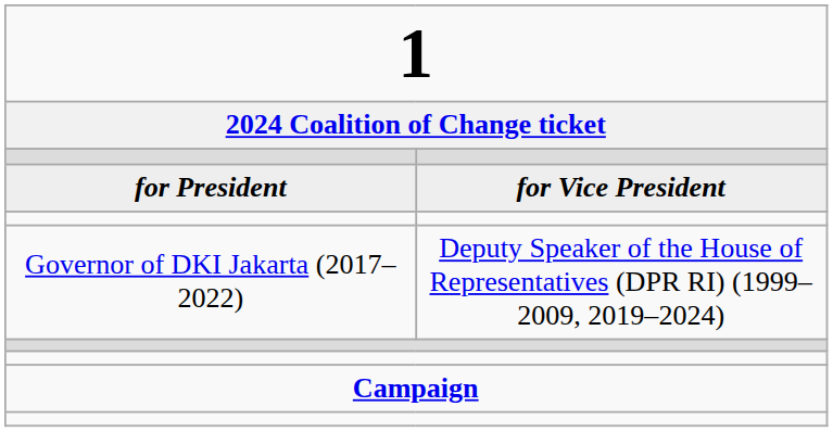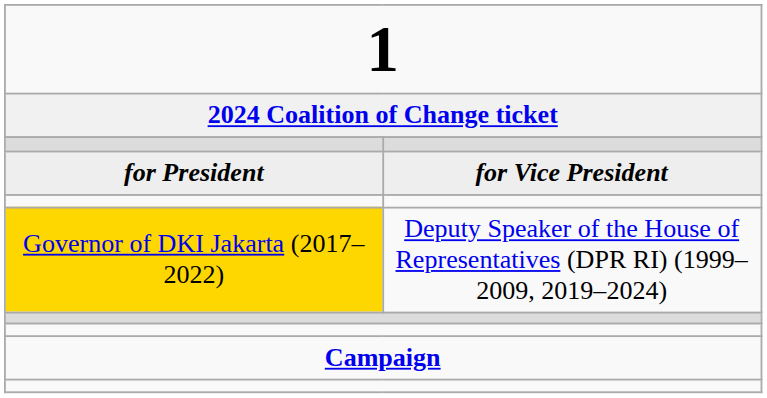row 6 | column 1: no background -> gold background
